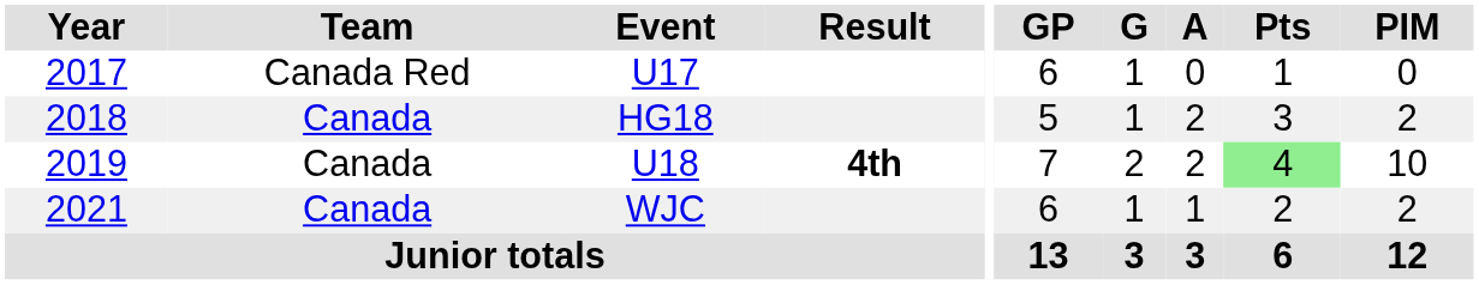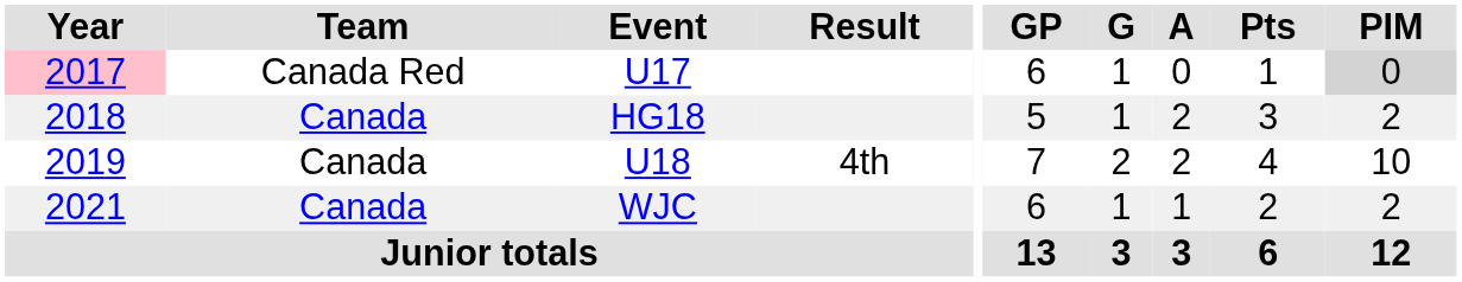U17 | Year: no background -> pink background
U17 | PIM: no background -> lightgrey background
U18 | Result: bold -> normal
U18 | Pts: lightgreen background -> no background
